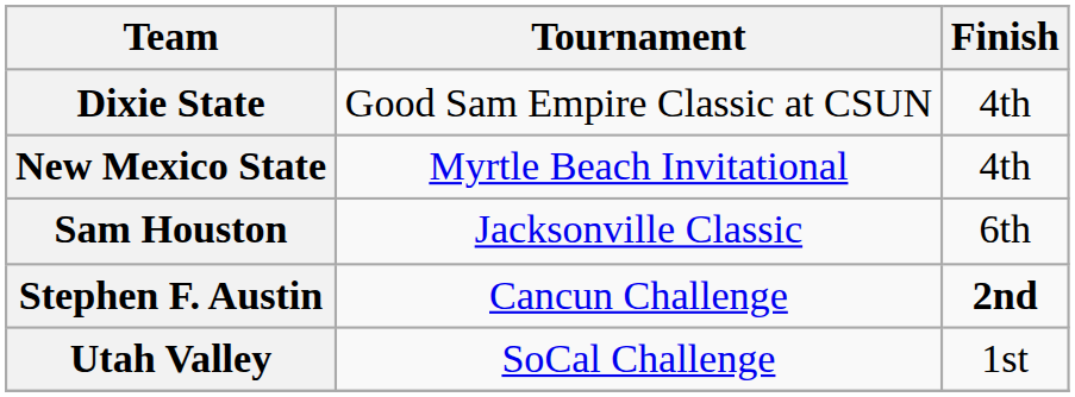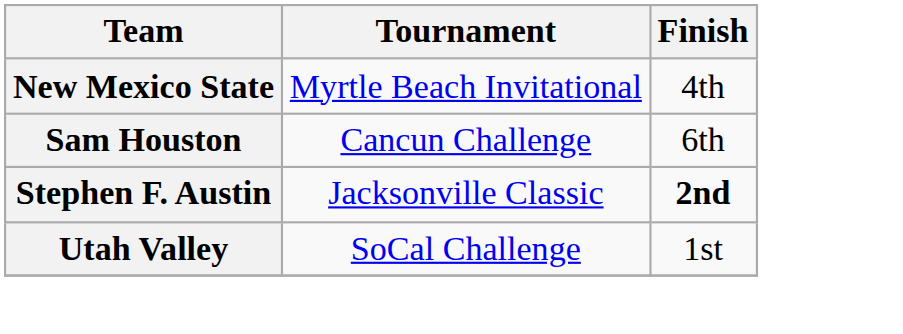- row: Dixie State | Good Sam Empire Classic at CSUN | 4th
Sam Houston | Tournament: Jacksonville Classic -> Cancun Challenge
Stephen F. Austin | Tournament: Cancun Challenge -> Jacksonville Classic
